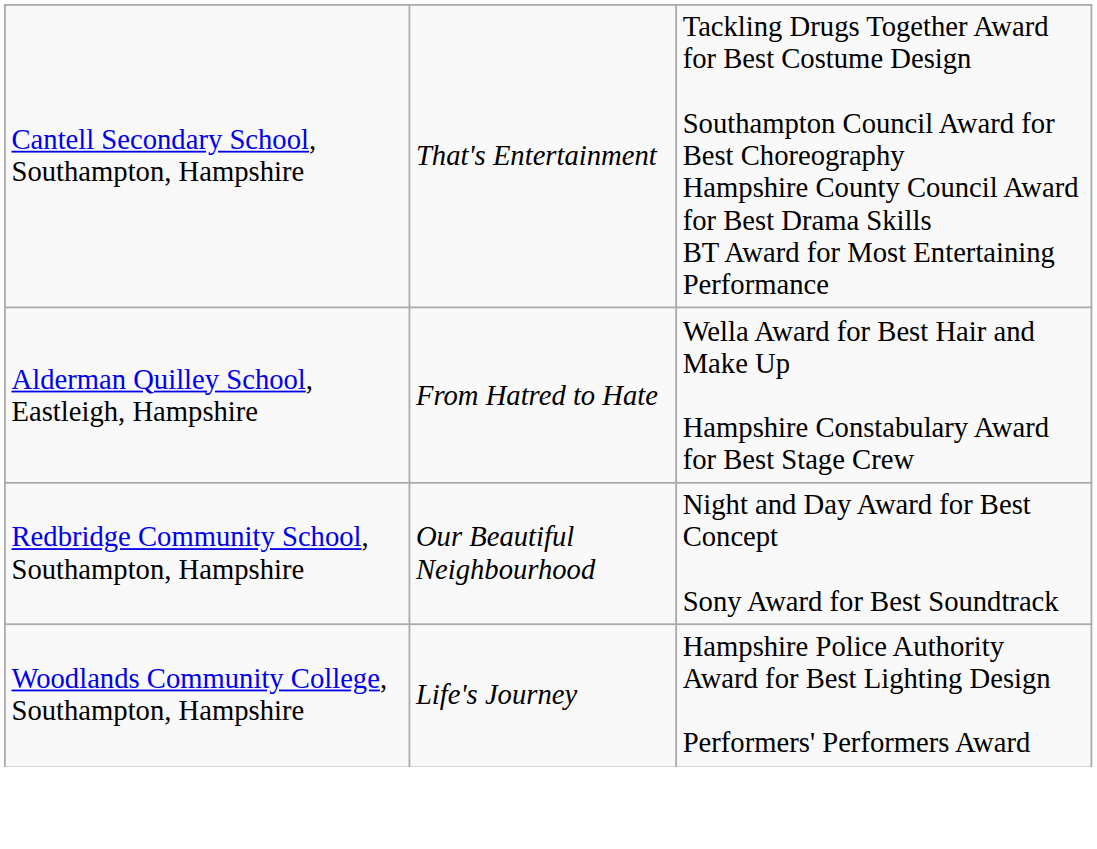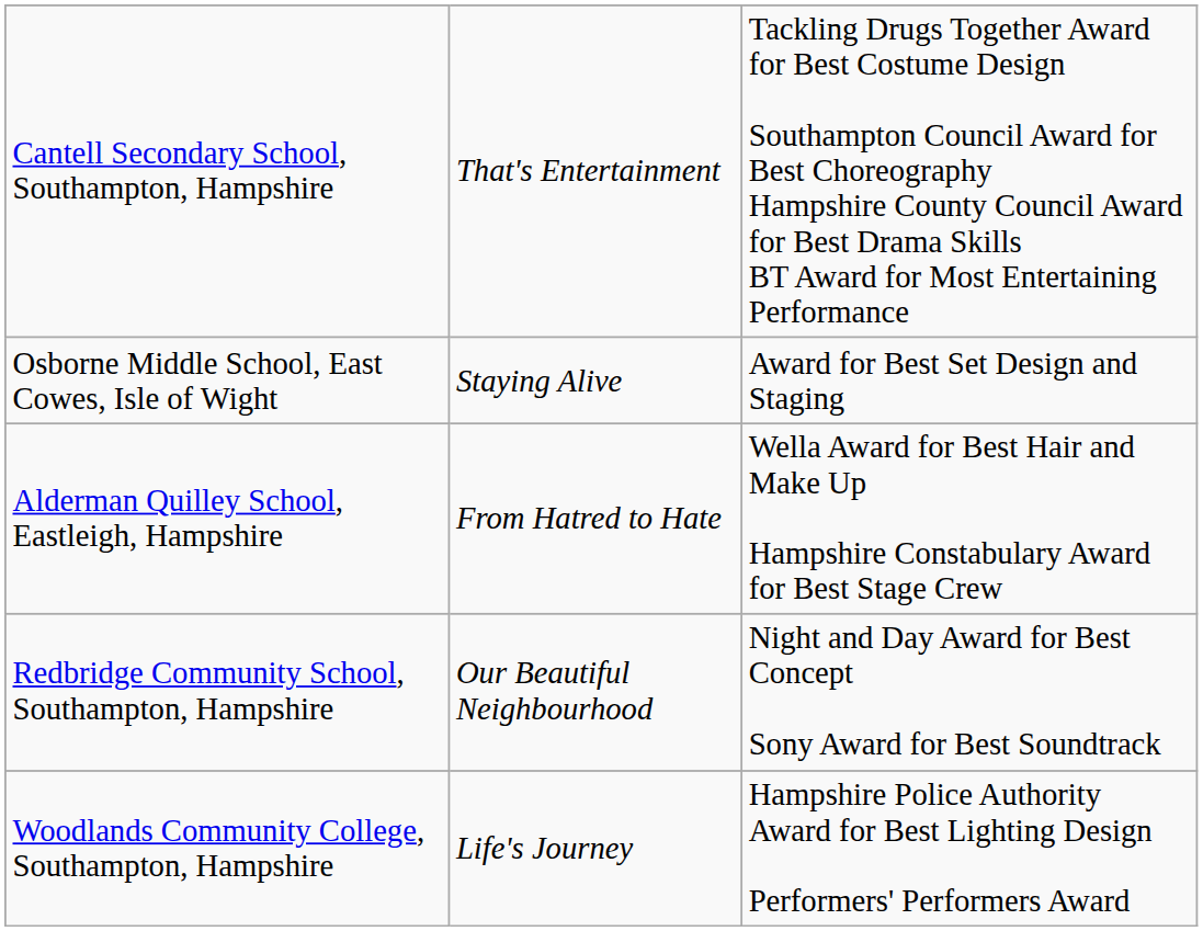+ row: Osborne Middle School, East Cowes, Isle of Wight | Staying Alive | Award for Best Set Design and Staging
